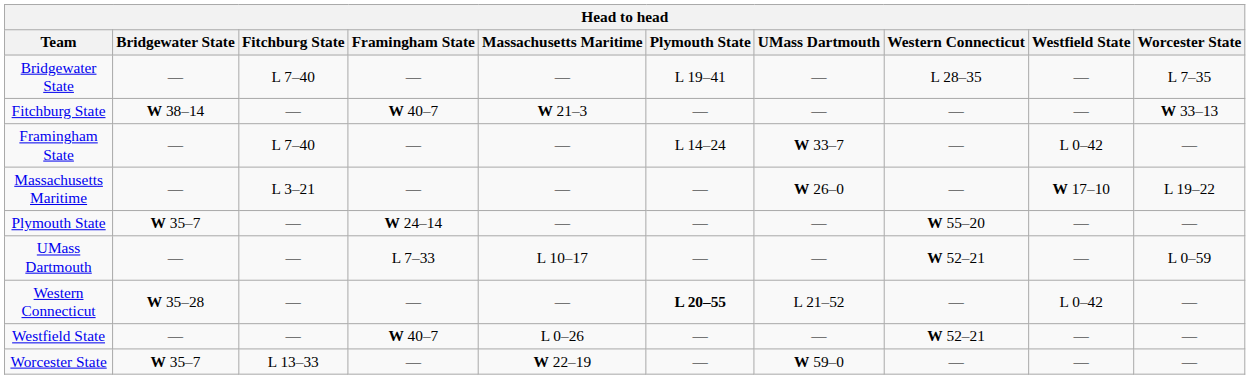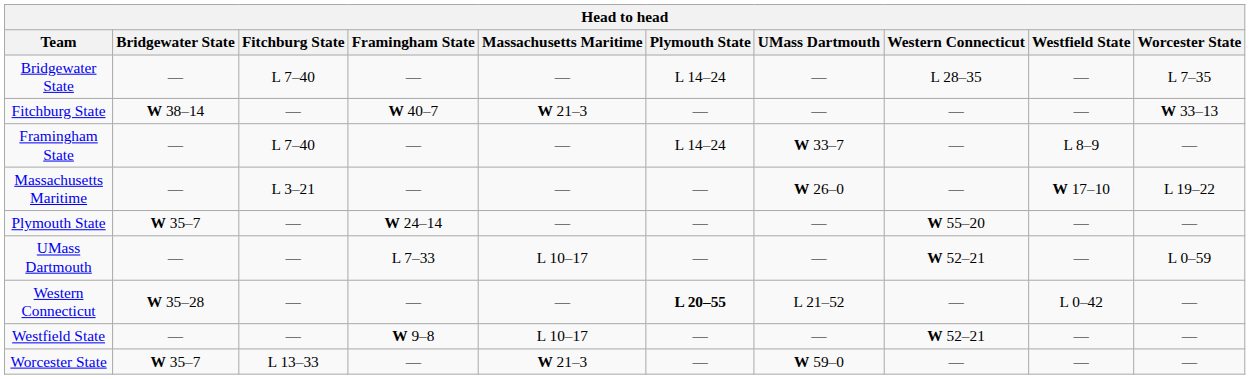row 3 | Plymouth State: L 19–41 -> L 14–24
row 5 | Westfield State: L 0–42 -> L 8–9
row 10 | Framingham State: W 40–7 -> W 9–8
row 10 | Massachusetts Maritime: L 0–26 -> L 10–17
row 11 | Massachusetts Maritime: W 22–19 -> W 21–3
